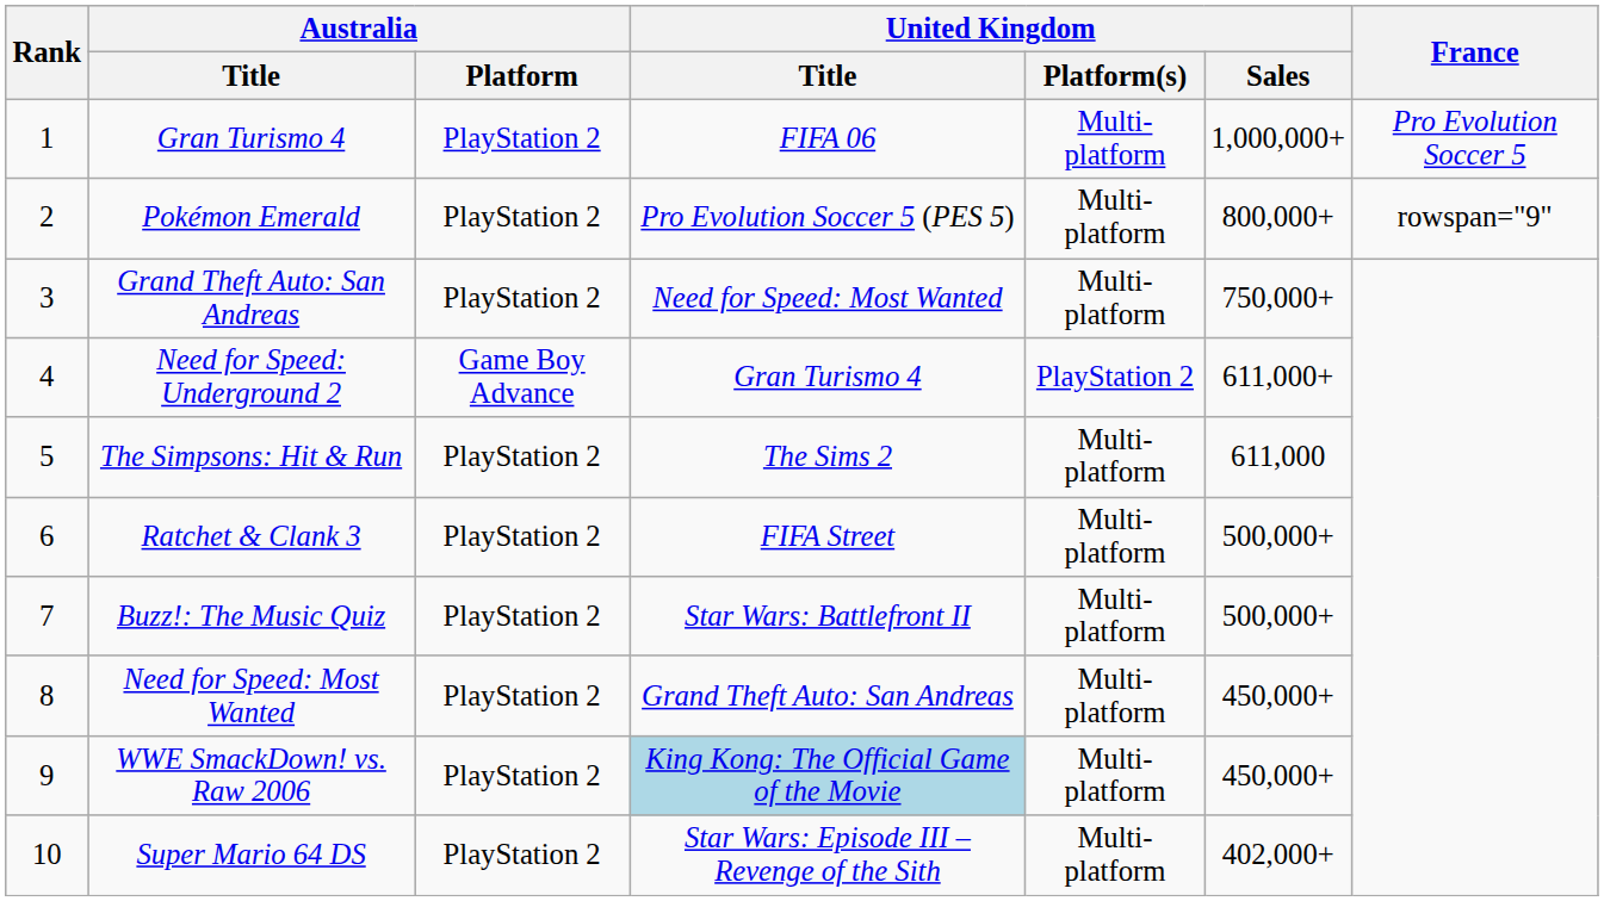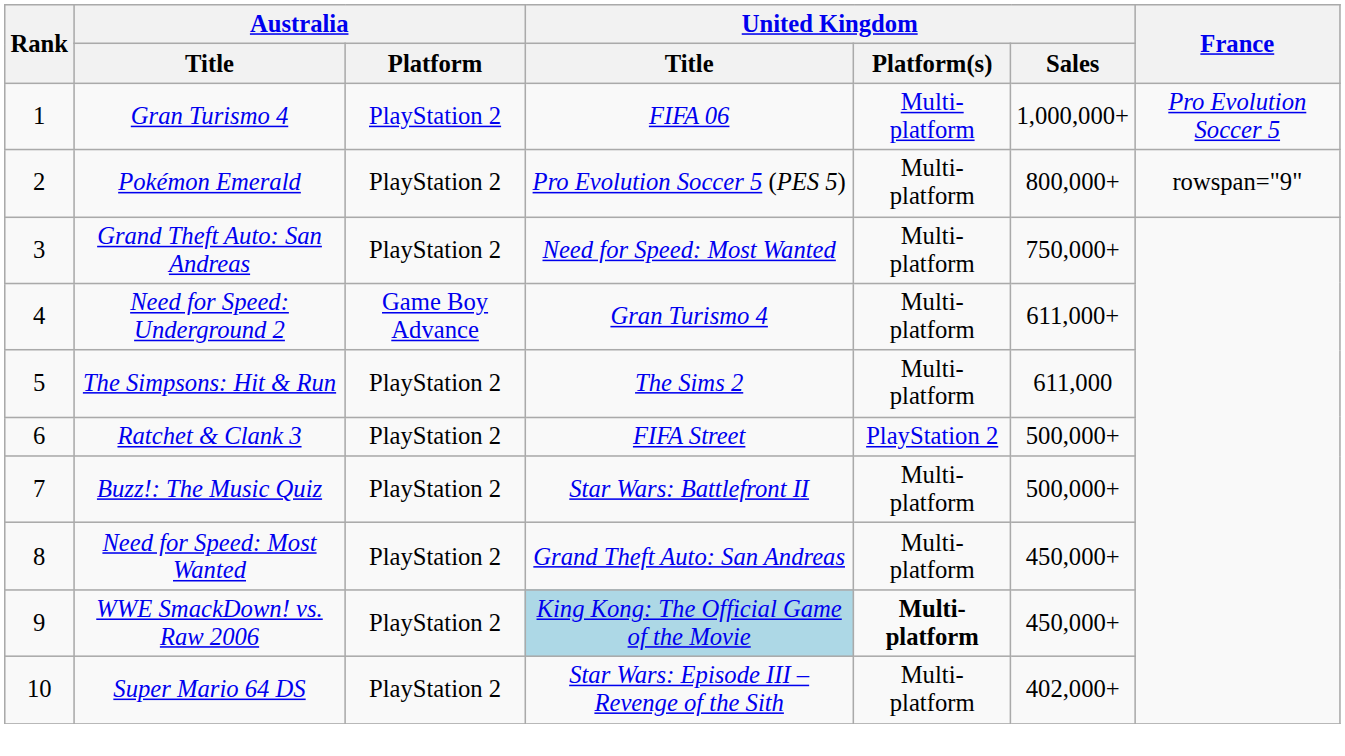Need for Speed: Underground 2 | United Kingdom / Platform(s): PlayStation 2 -> Multi-platform
Ratchet & Clank 3 | United Kingdom / Platform(s): Multi-platform -> PlayStation 2
WWE SmackDown! vs. Raw 2006 | United Kingdom / Platform(s): normal -> bold
